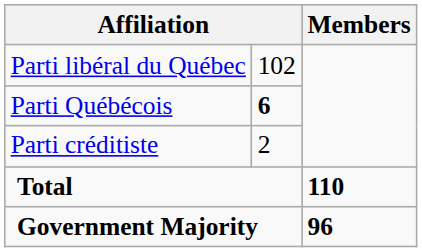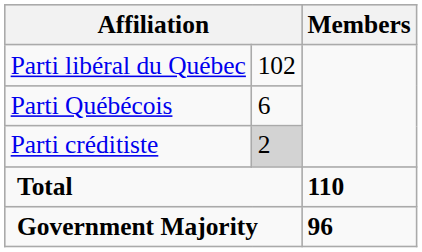Parti Québécois | column 2: bold -> normal
Parti créditiste | column 2: no background -> lightgrey background
